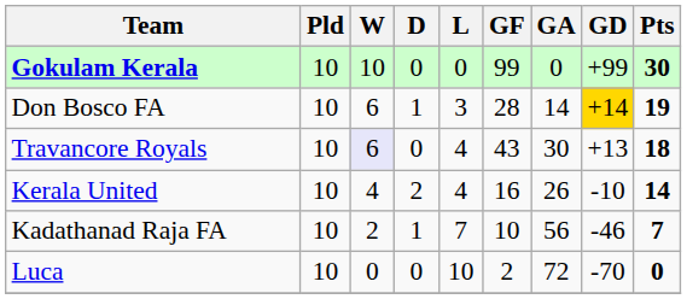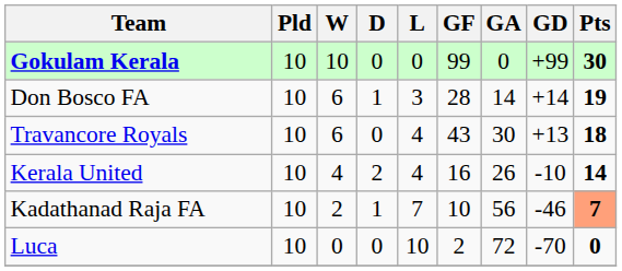Don Bosco FA | GD: gold background -> no background
Travancore Royals | W: lavender background -> no background
Kadathanad Raja FA | Pts: no background -> lightsalmon background
